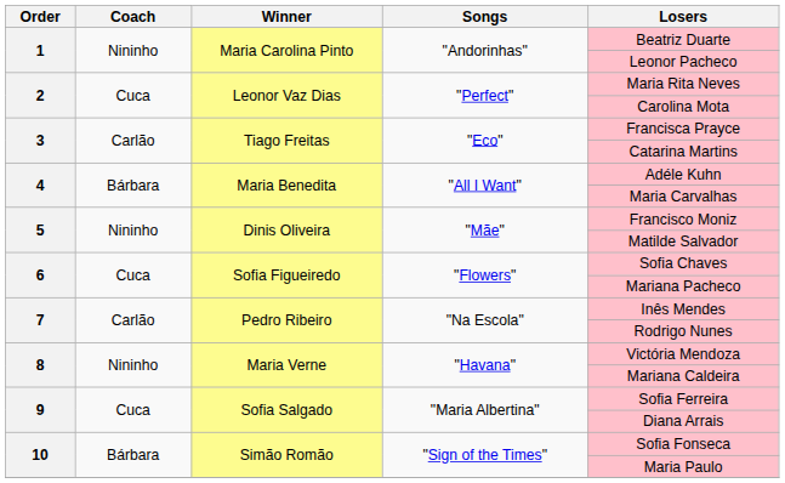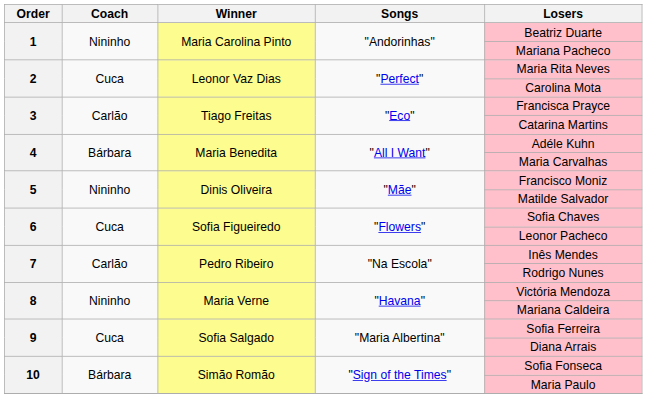row 3 | Losers: Leonor Pacheco -> Mariana Pacheco
row 13 | Losers: Mariana Pacheco -> Leonor Pacheco
